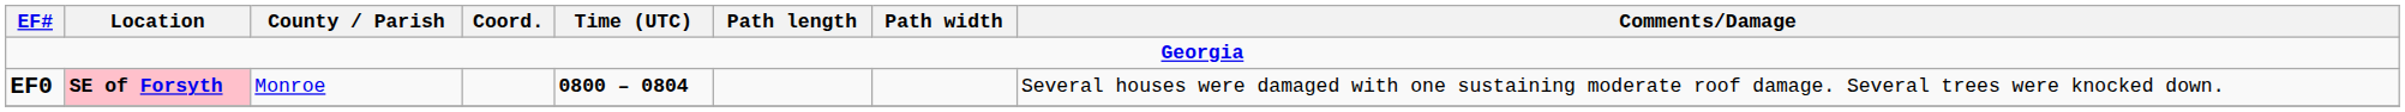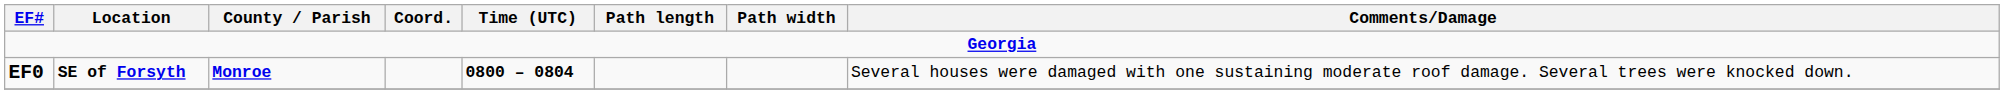EF0 | Location: pink background -> no background
EF0 | County / Parish: normal -> bold
